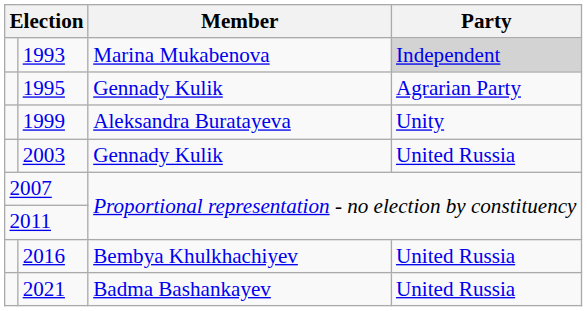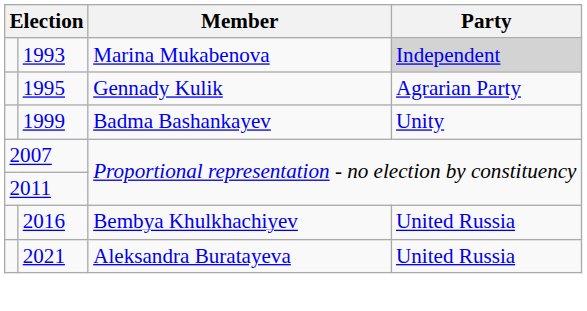1999 | Member: Aleksandra Buratayeva -> Badma Bashankayev
- row: 2003 | Gennady Kulik | United Russia
2021 | Member: Badma Bashankayev -> Aleksandra Buratayeva
